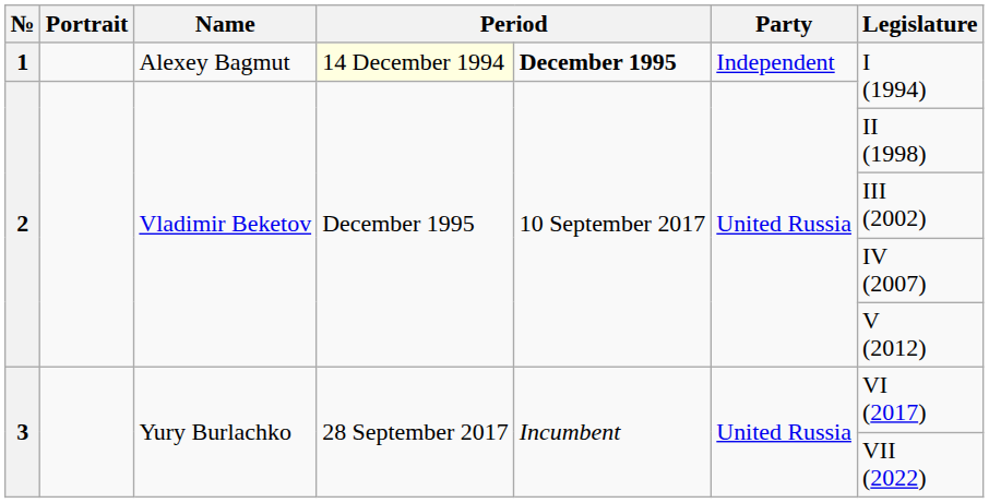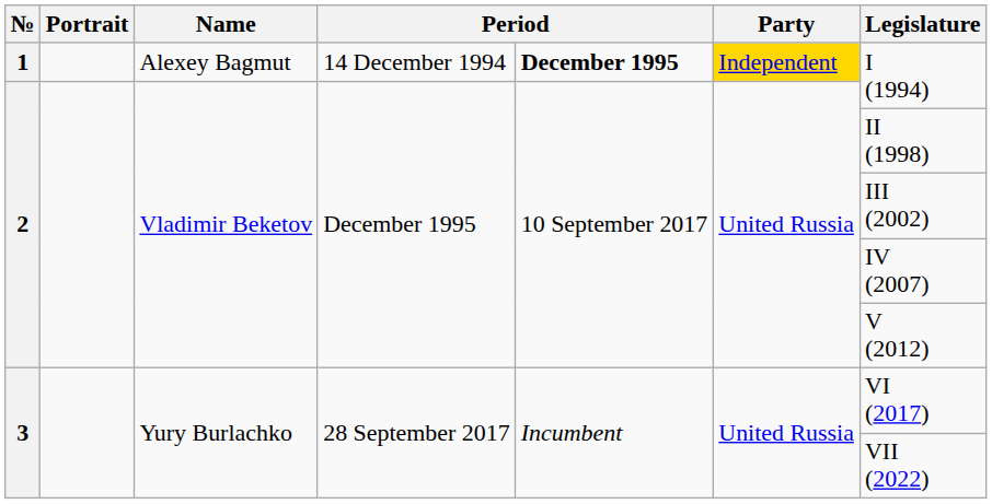1 | column 4: lightyellow background -> no background
1 | Party: no background -> gold background
